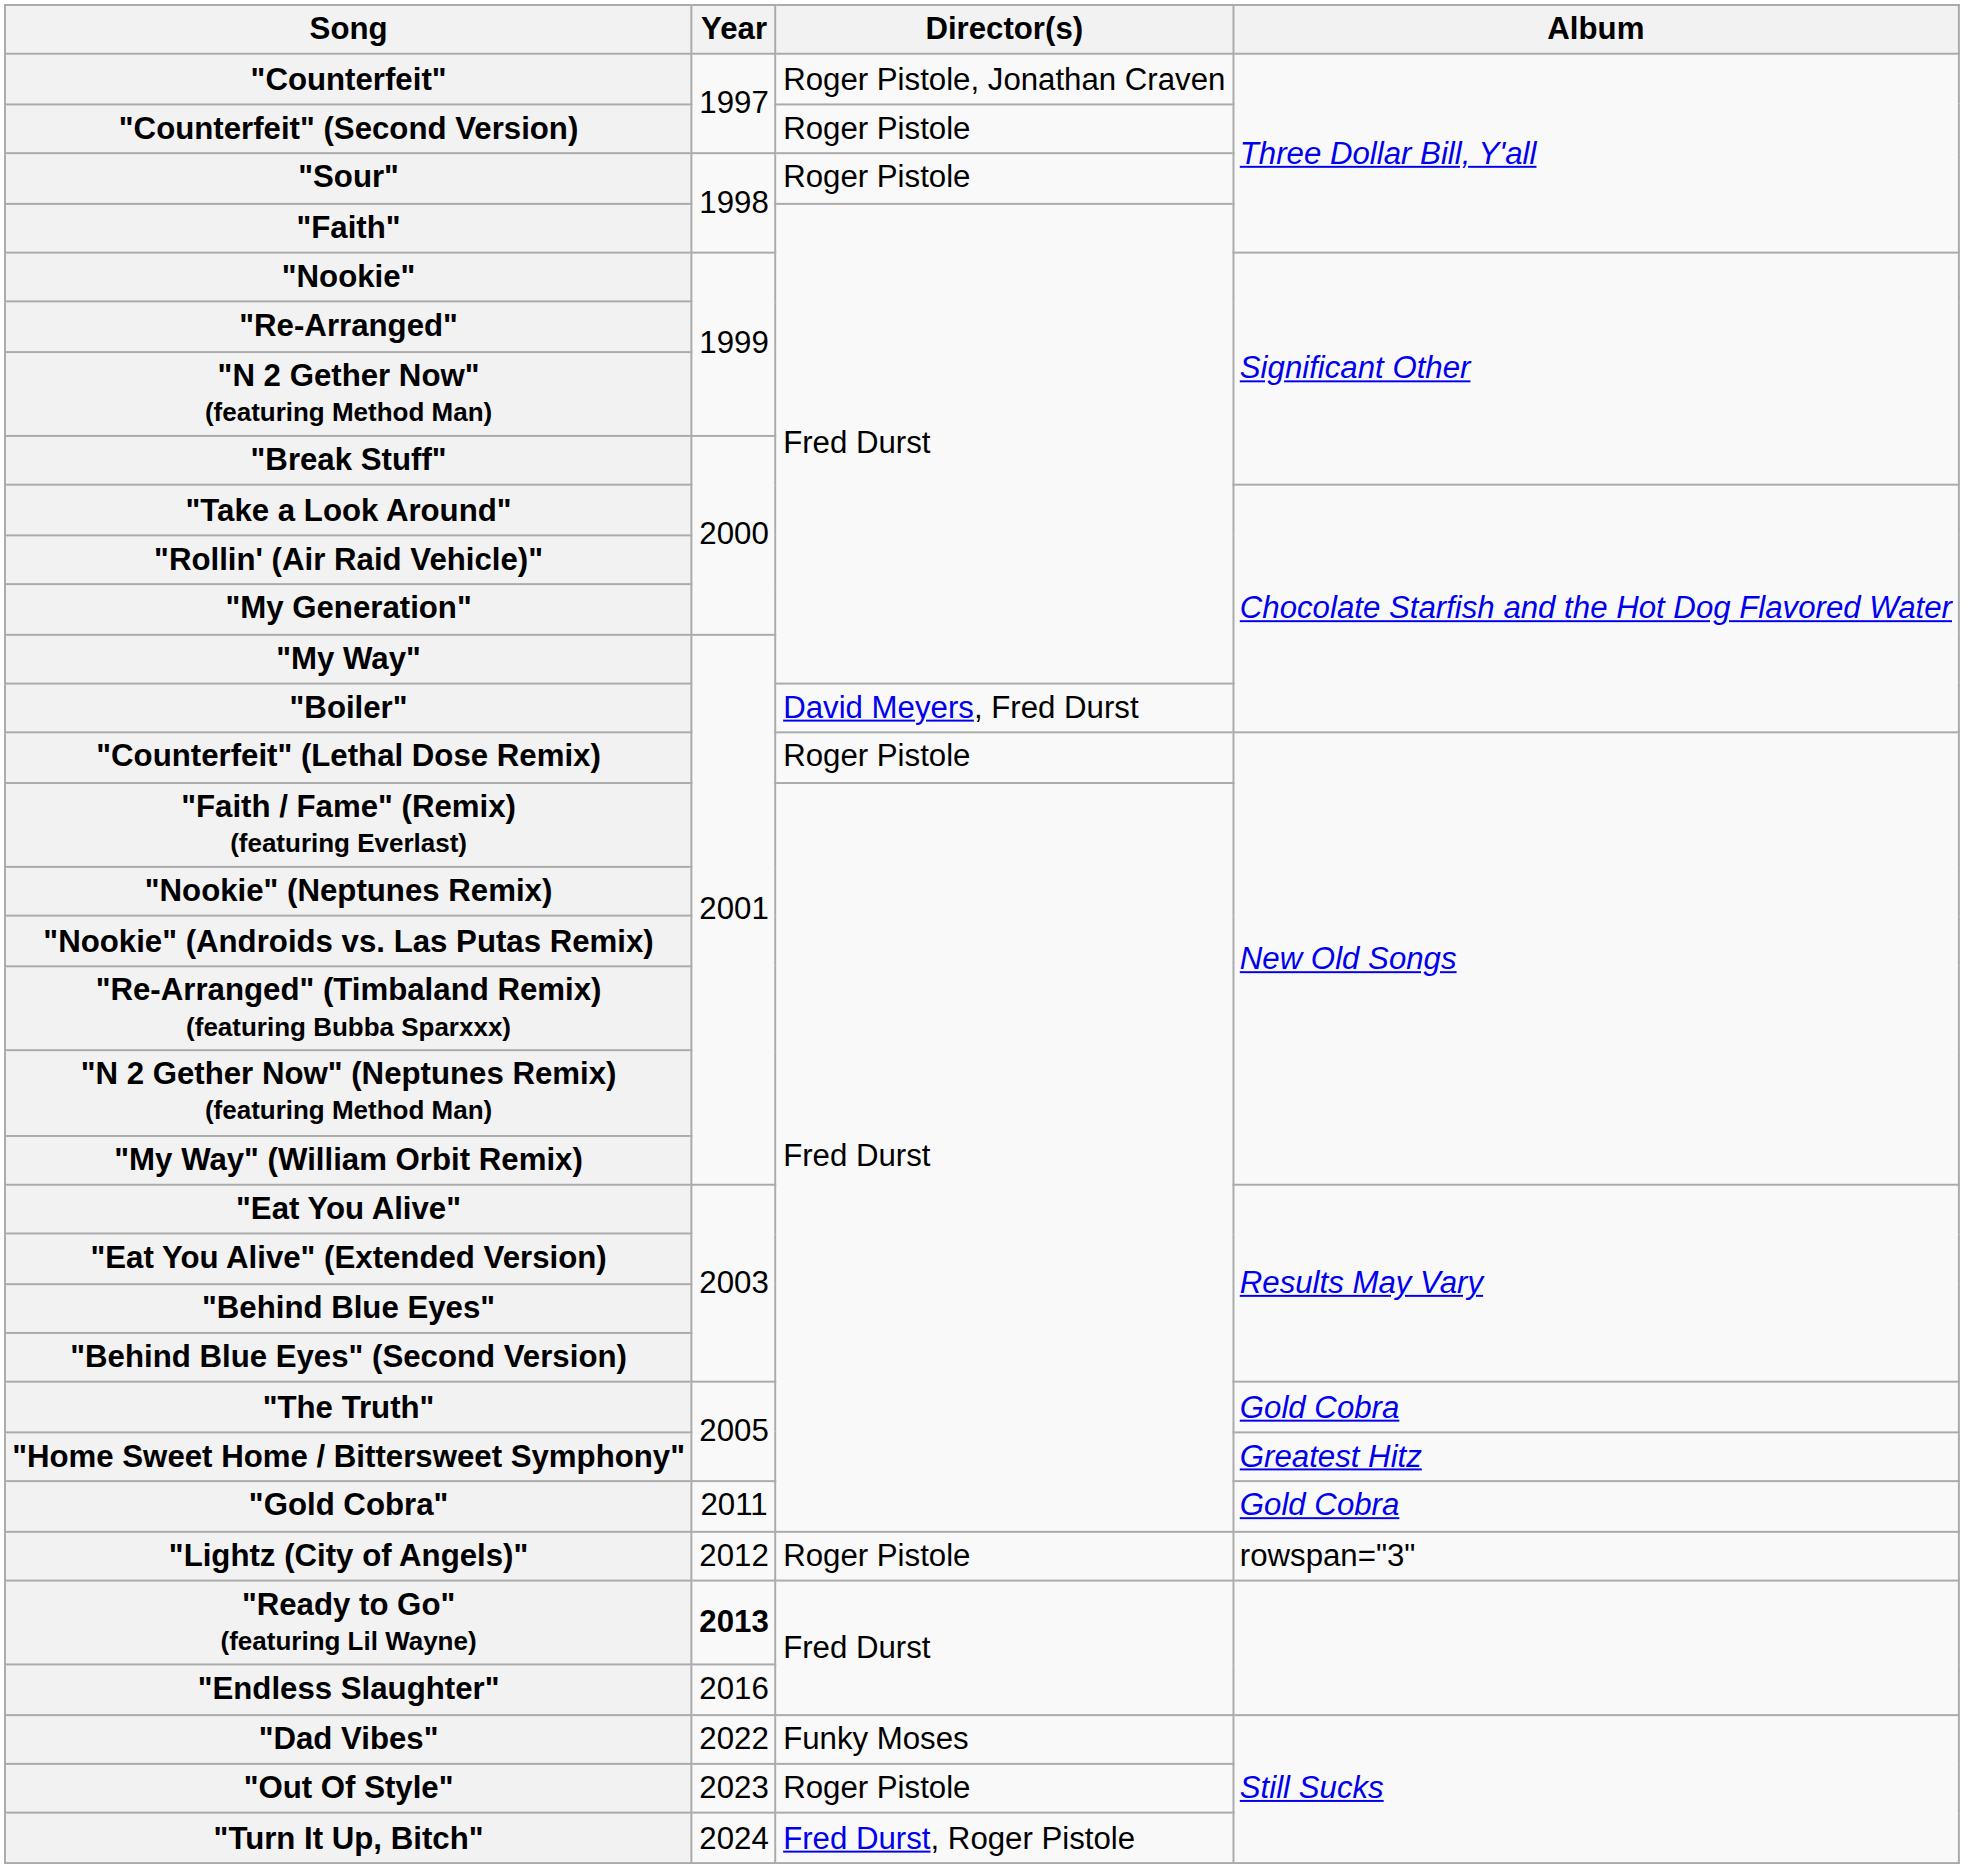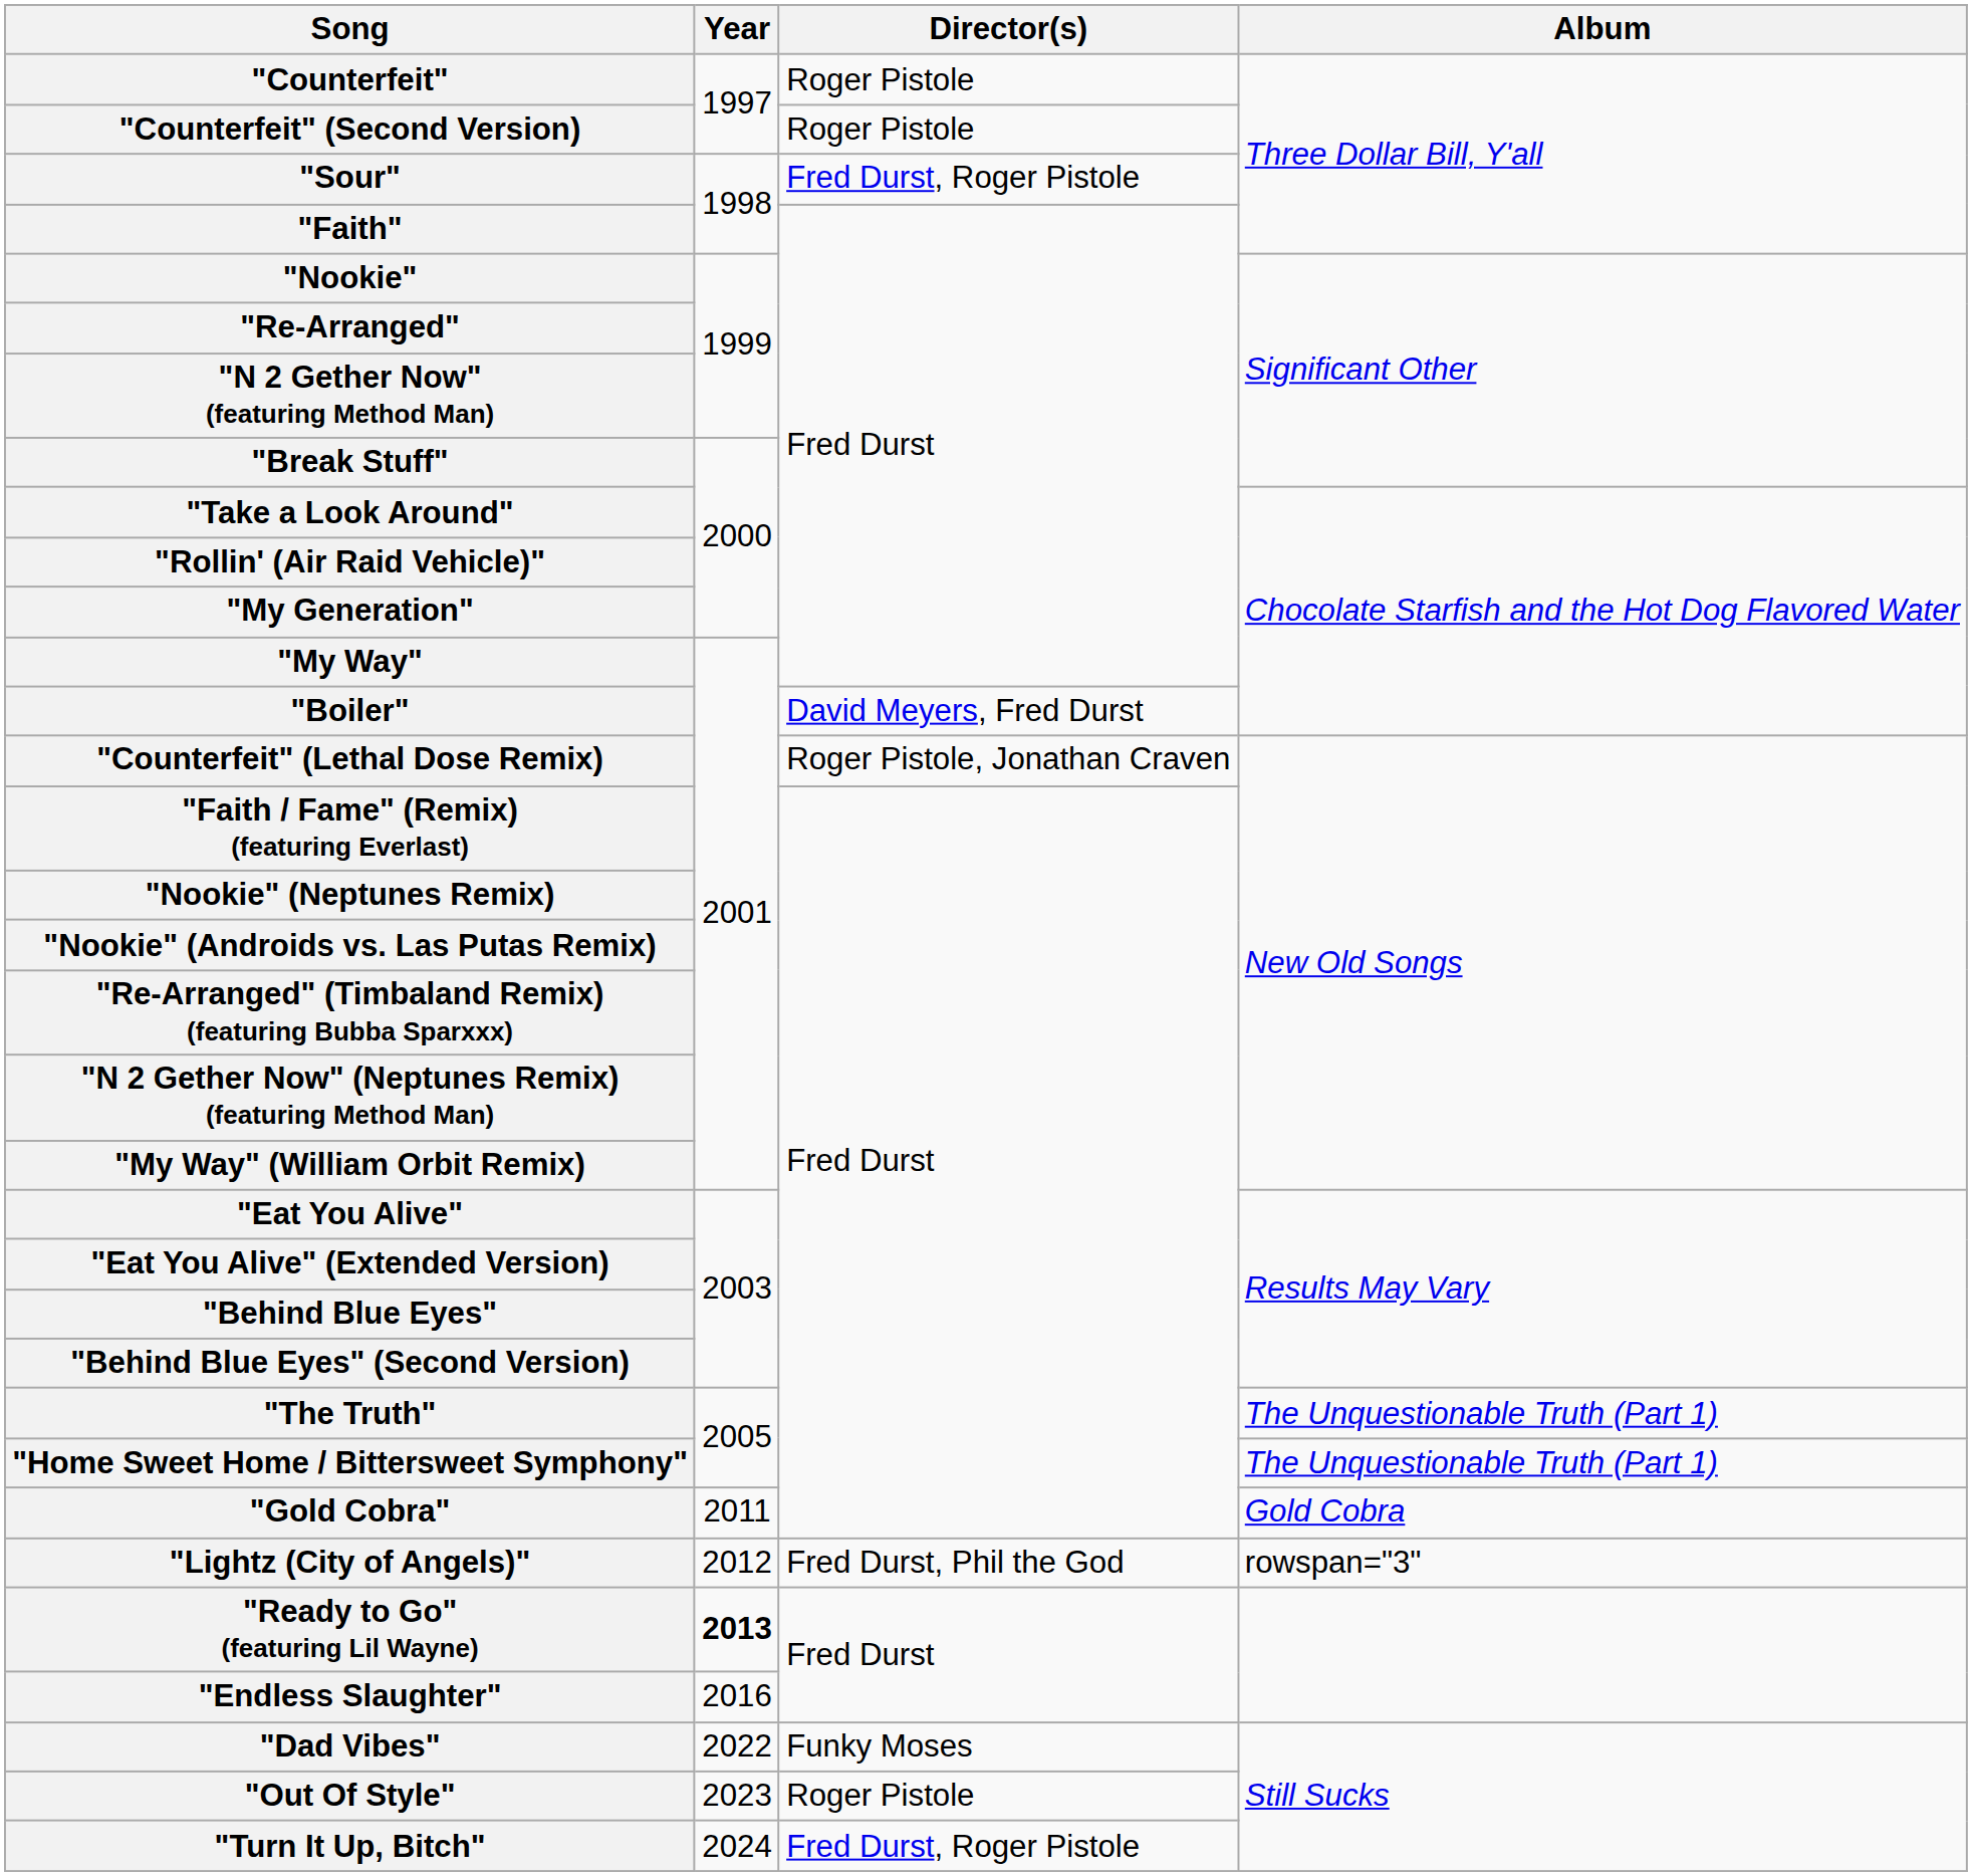"Counterfeit" | Director(s): Roger Pistole, Jonathan Craven -> Roger Pistole
"Sour" | Director(s): Roger Pistole -> Fred Durst, Roger Pistole
"Counterfeit" (Lethal Dose Remix) | Director(s): Roger Pistole -> Roger Pistole, Jonathan Craven
"The Truth" | Album: Gold Cobra -> The Unquestionable Truth (Part 1)
"Home Sweet Home / Bittersweet Symphony" | Album: Greatest Hitz -> The Unquestionable Truth (Part 1)
"Lightz (City of Angels)" | Director(s): Roger Pistole -> Fred Durst, Phil the God
